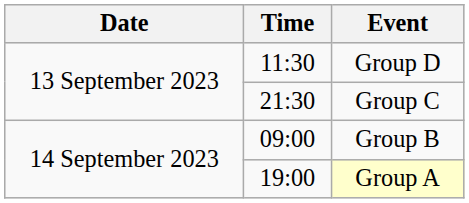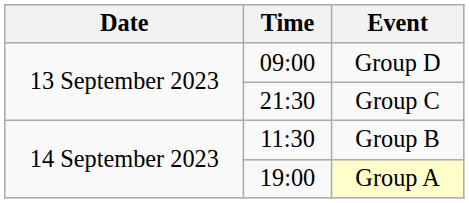Group D | Time: 11:30 -> 09:00
Group B | Time: 09:00 -> 11:30
